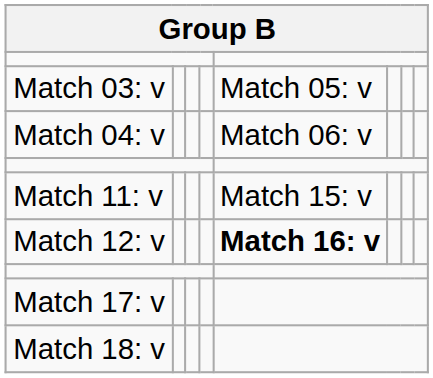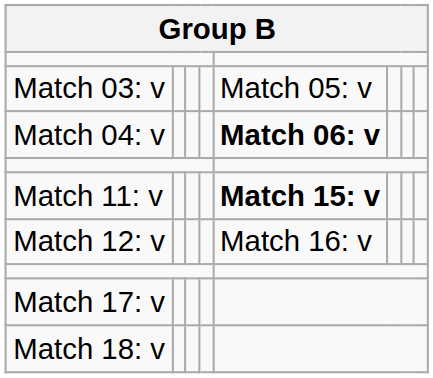Match 04: v | column 5: normal -> bold
Match 11: v | column 5: normal -> bold
Match 12: v | column 5: bold -> normal
